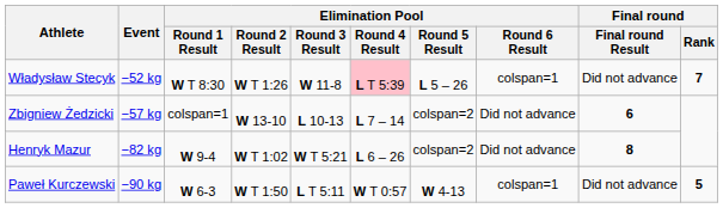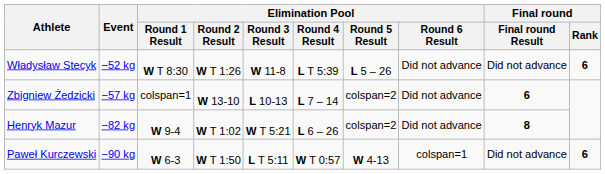Władysław Stecyk | Elimination Pool / Round 4 Result: pink background -> no background
Władysław Stecyk | Elimination Pool / Round 6 Result: colspan=1 -> Did not advance
Władysław Stecyk | Final round / Rank: 7 -> 6
Paweł Kurczewski | Final round / Rank: 5 -> 6
